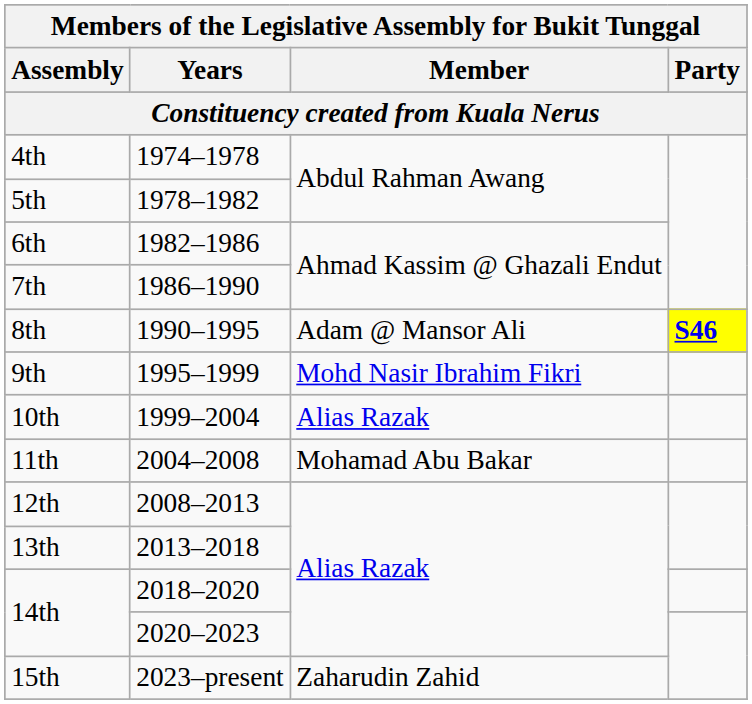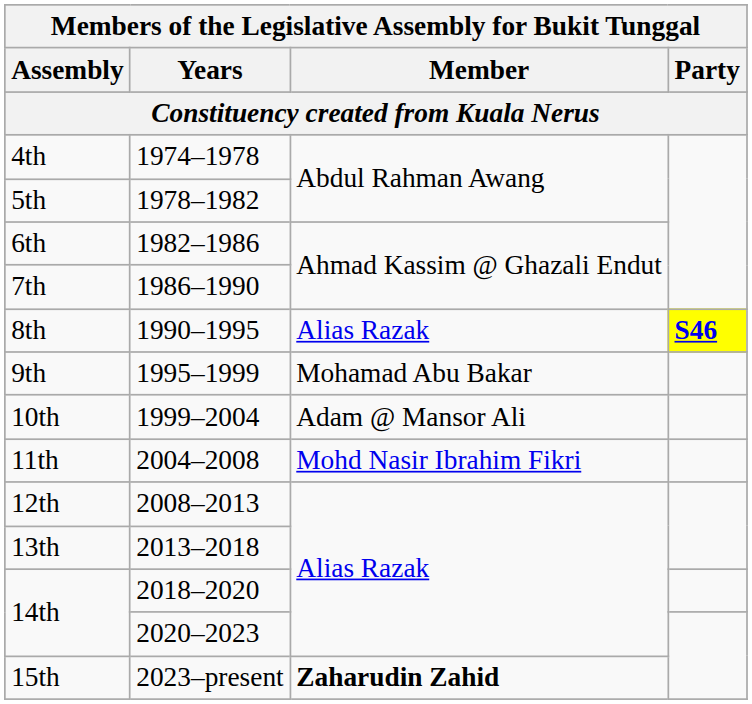8th | Member: Adam @ Mansor Ali -> Alias Razak
9th | Member: Mohd Nasir Ibrahim Fikri -> Mohamad Abu Bakar
10th | Member: Alias Razak -> Adam @ Mansor Ali
11th | Member: Mohamad Abu Bakar -> Mohd Nasir Ibrahim Fikri
15th | Member: normal -> bold
